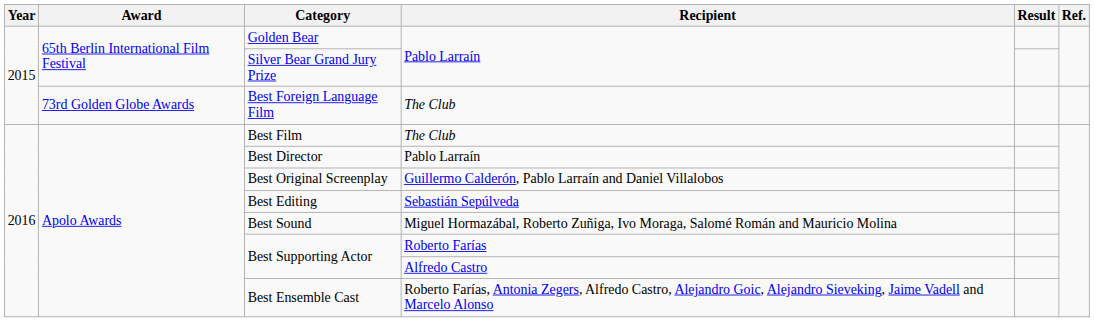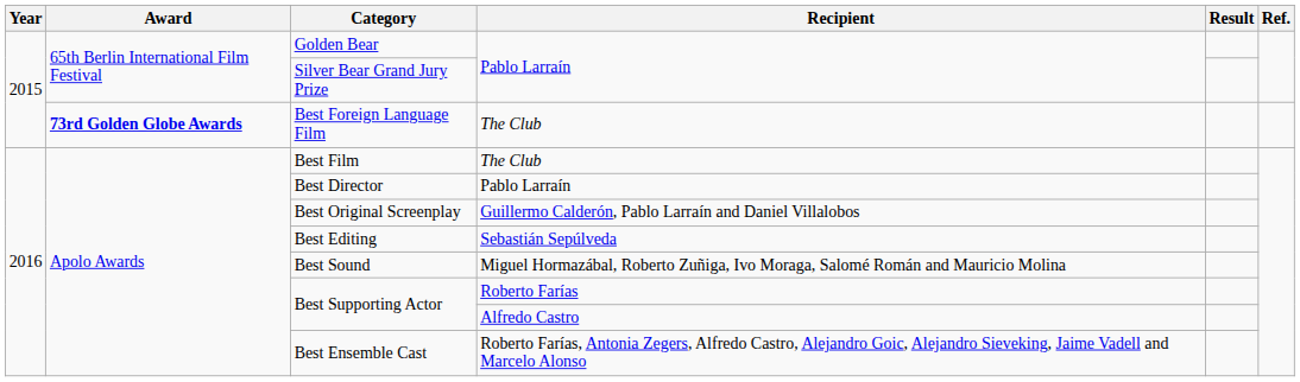Best Foreign Language Film | Award: normal -> bold
